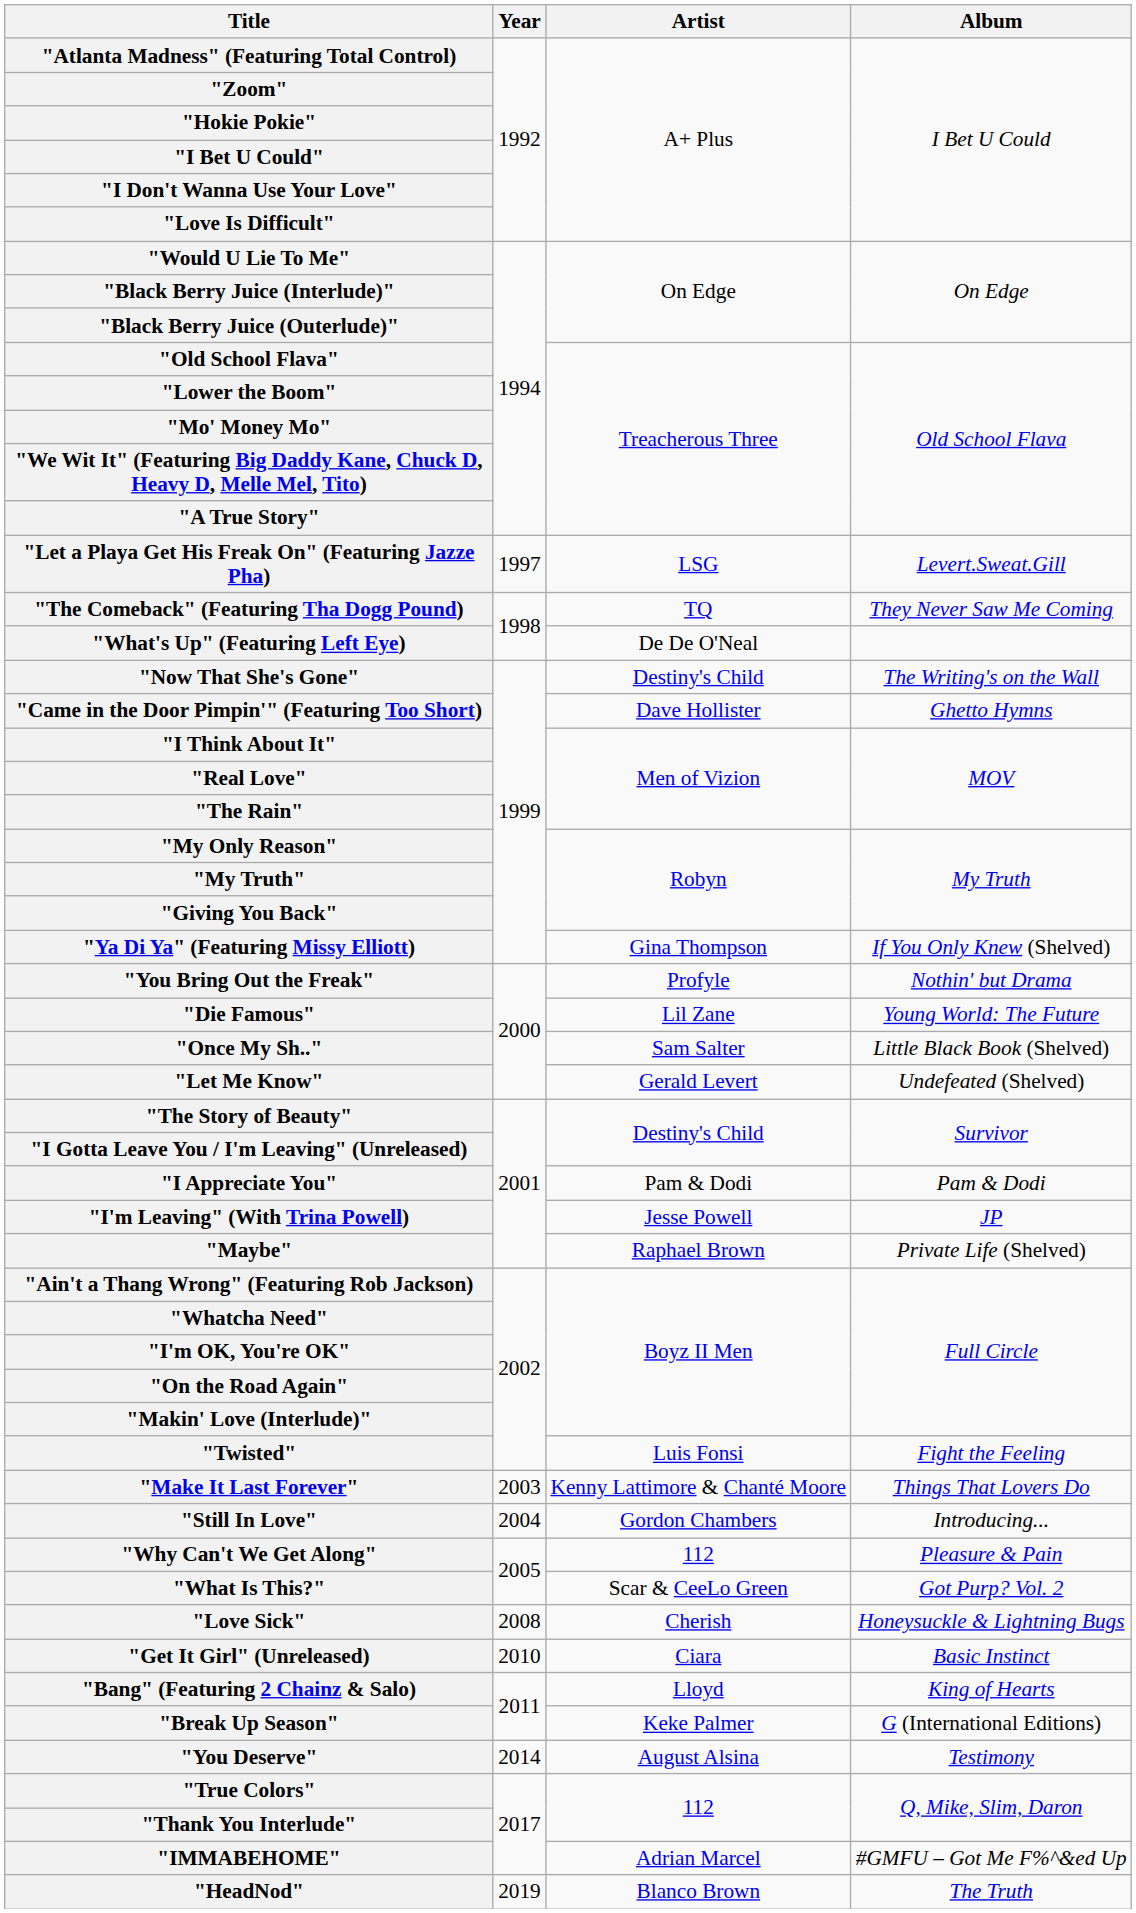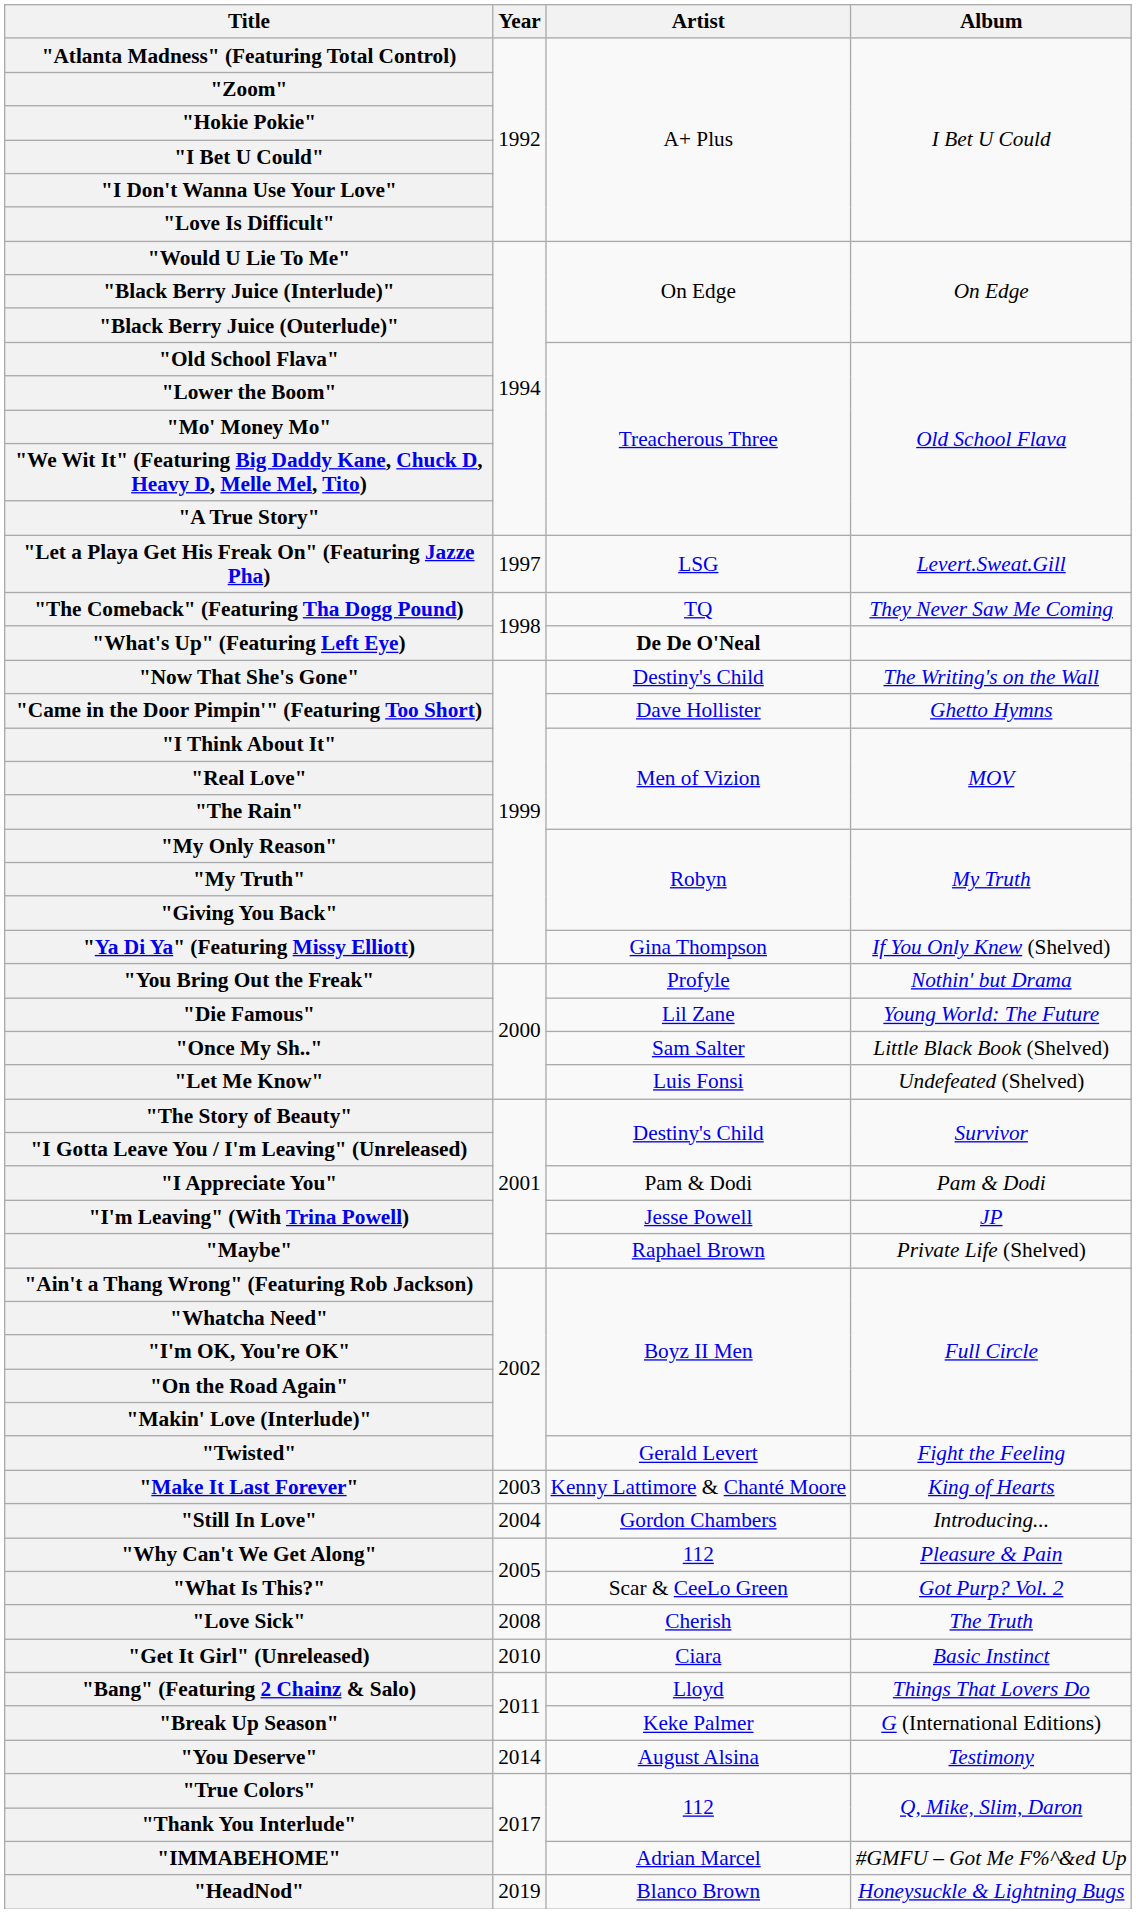"What's Up" (Featuring Left Eye) | Artist: normal -> bold
"Let Me Know" | Artist: Gerald Levert -> Luis Fonsi
"Twisted" | Artist: Luis Fonsi -> Gerald Levert
"Make It Last Forever" | Album: Things That Lovers Do -> King of Hearts
"Love Sick" | Album: Honeysuckle & Lightning Bugs -> The Truth
"Bang" (Featuring 2 Chainz & Salo) | Album: King of Hearts -> Things That Lovers Do
"HeadNod" | Album: The Truth -> Honeysuckle & Lightning Bugs
